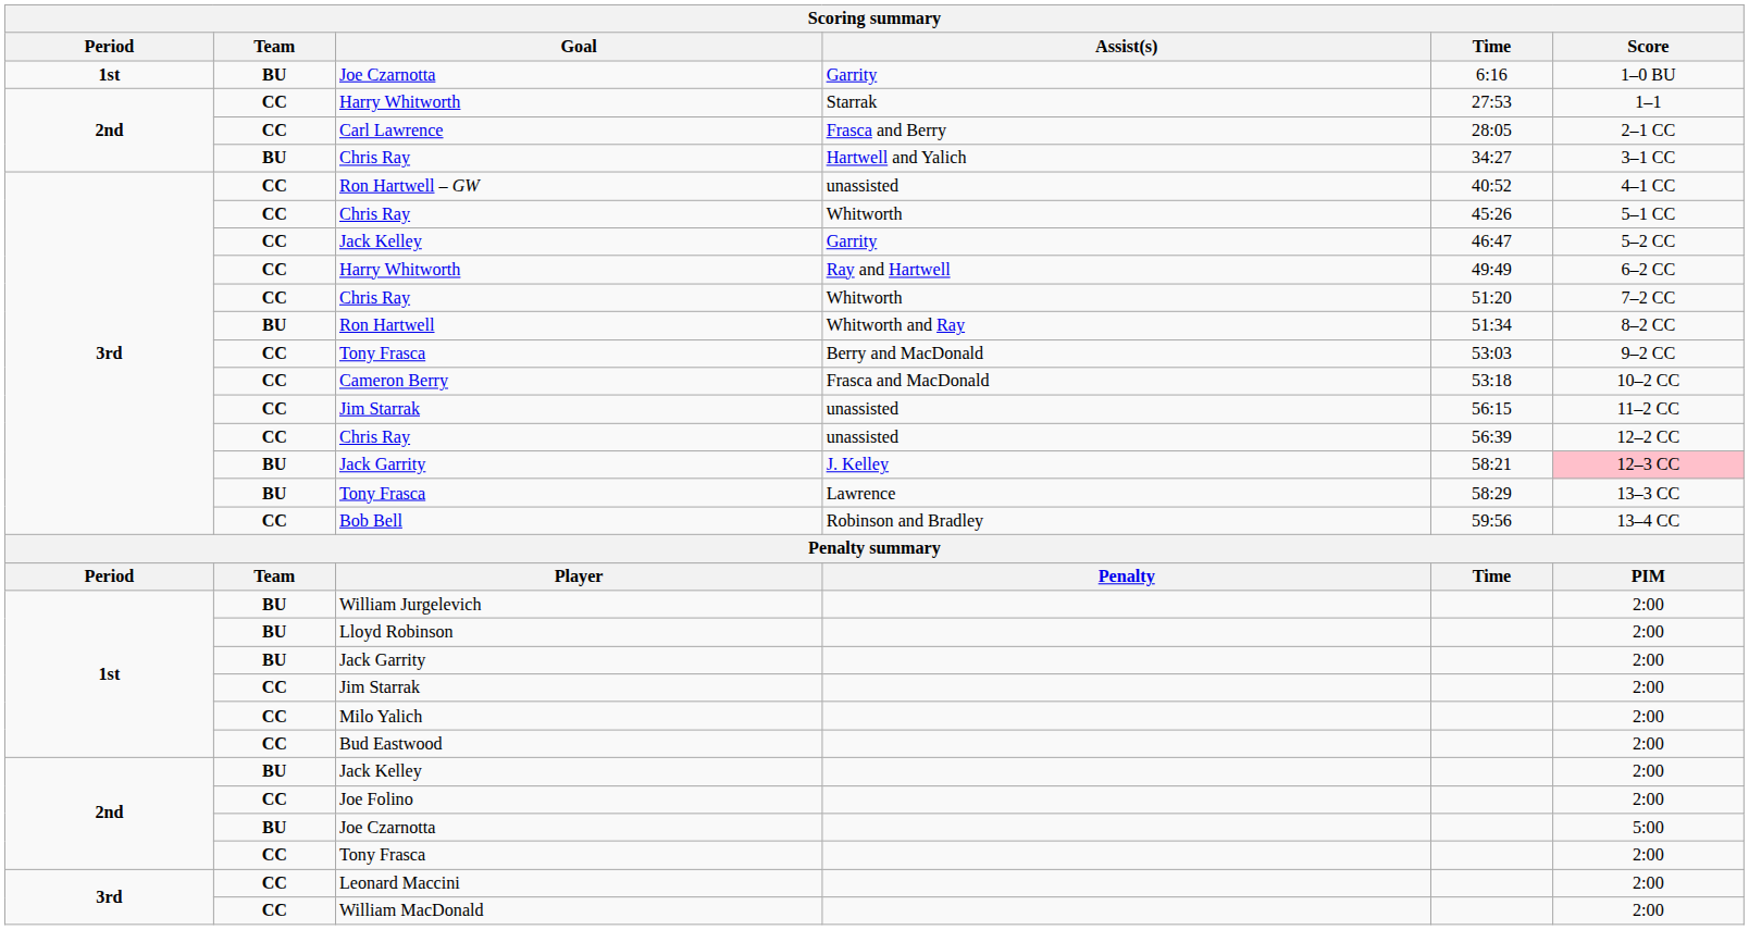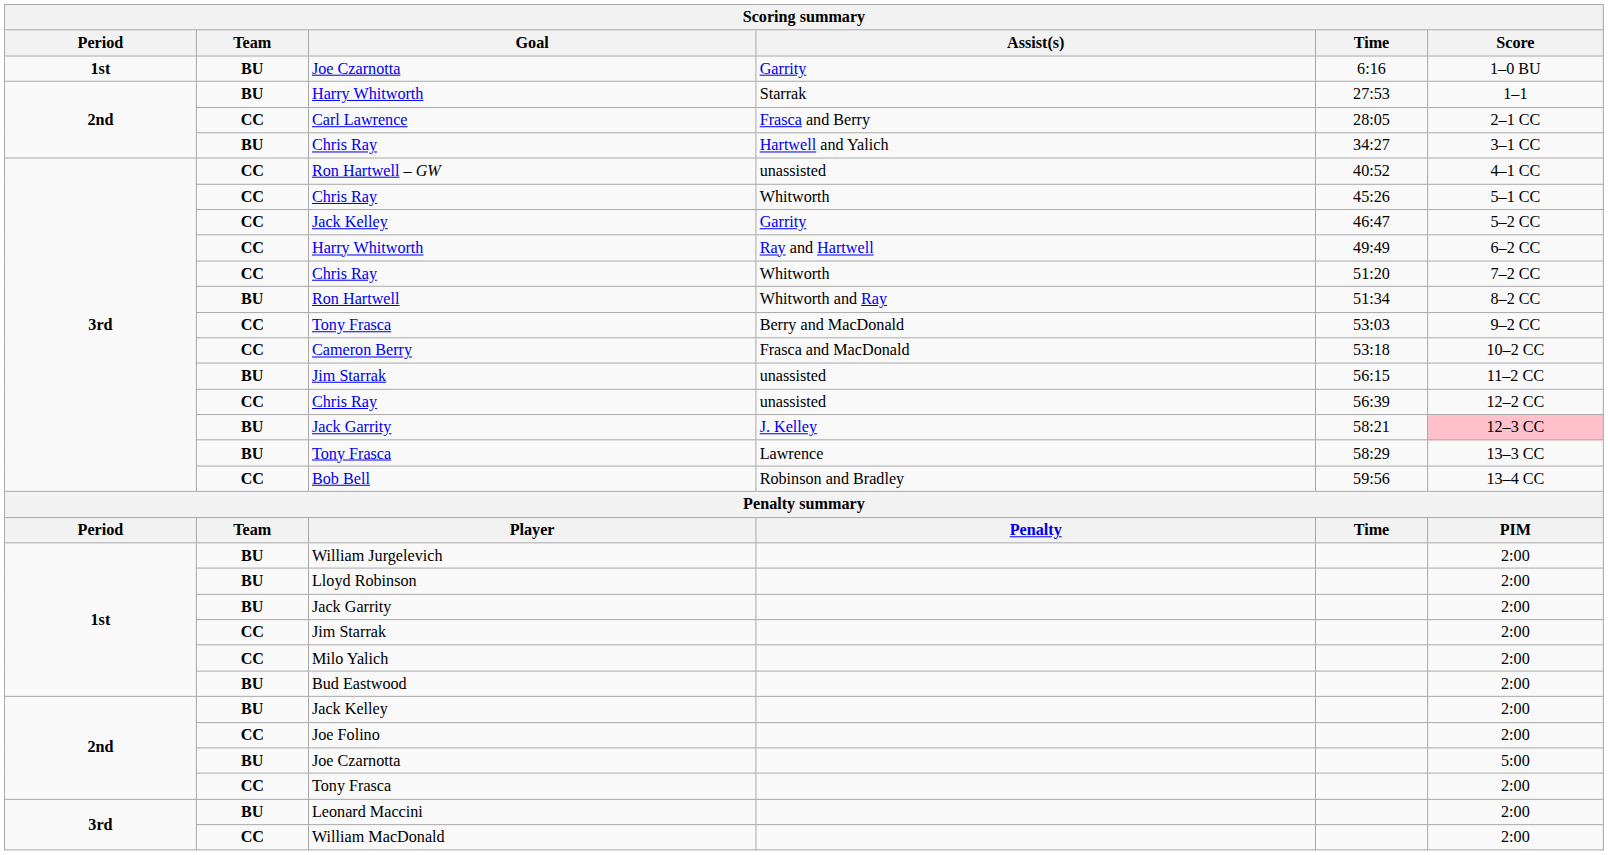Harry Whitworth / Starrak | Team: CC -> BU
Jim Starrak / unassisted | Team: CC -> BU
Bud Eastwood | Team: CC -> BU
Leonard Maccini | Team: CC -> BU
